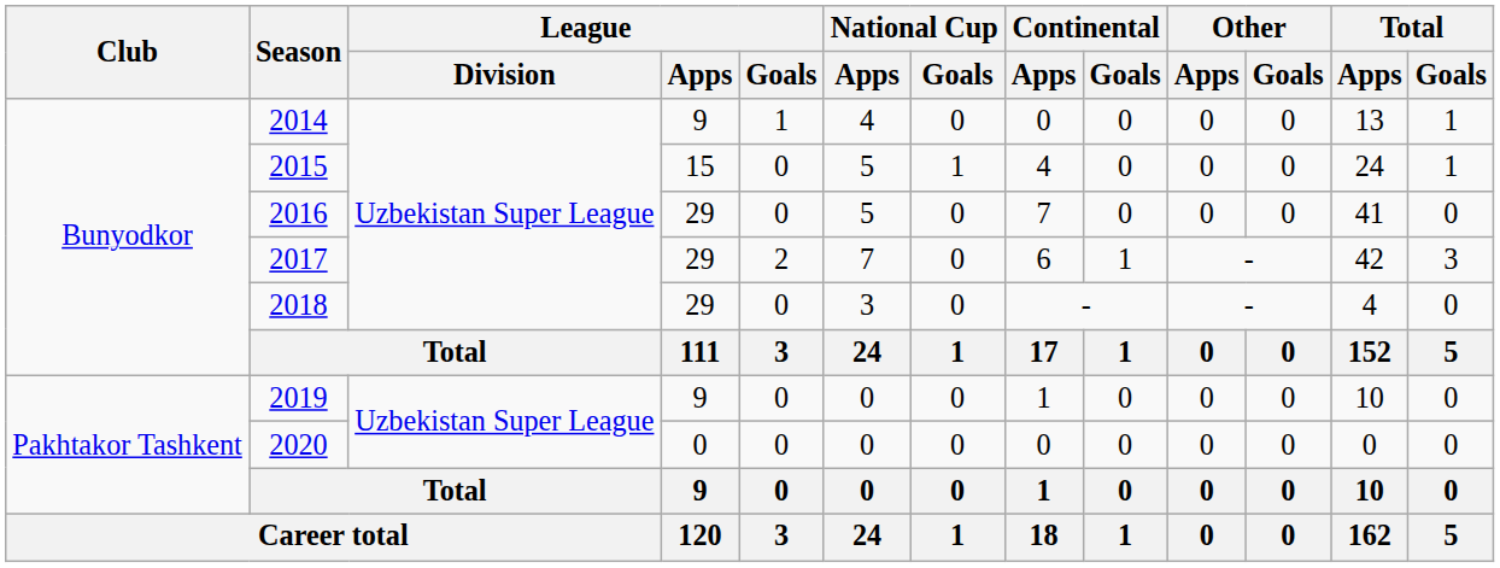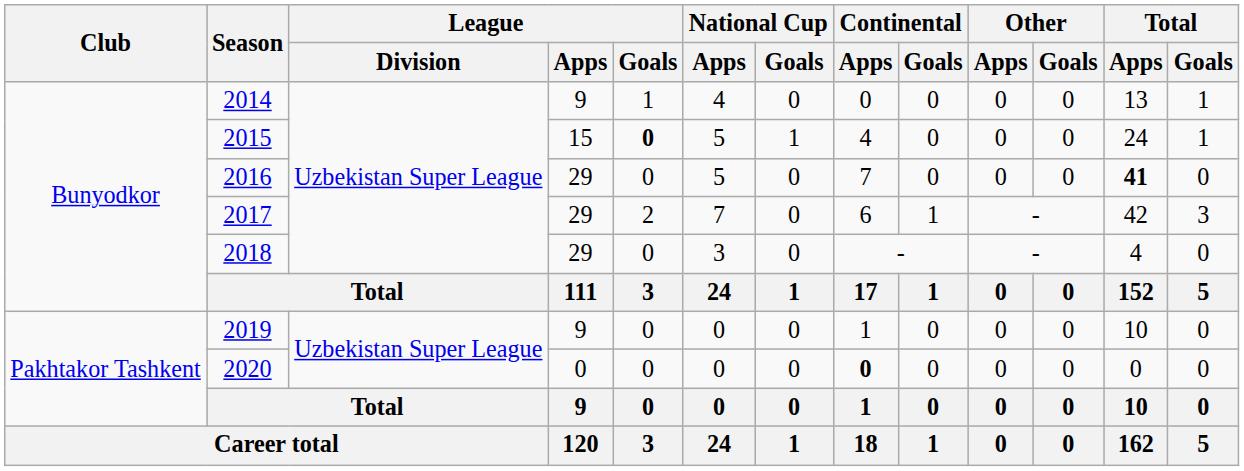2015 | League / Goals: normal -> bold
2016 | Total / Apps: normal -> bold
2020 | Continental / Apps: normal -> bold
